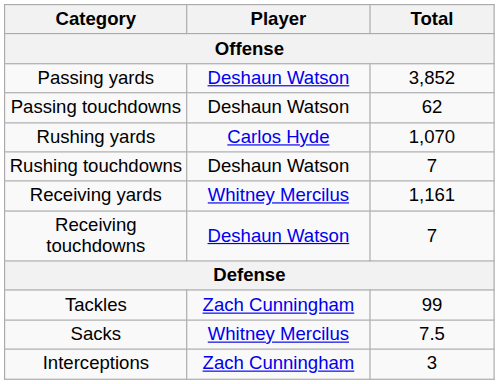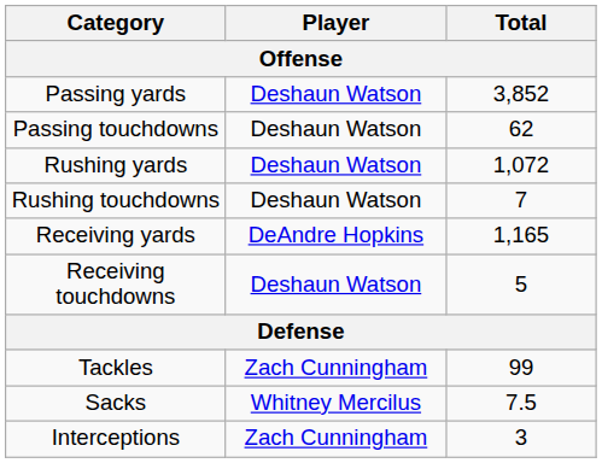Rushing yards | Player: Carlos Hyde -> Deshaun Watson
Rushing yards | Total: 1,070 -> 1,072
Receiving yards | Player: Whitney Mercilus -> DeAndre Hopkins
Receiving yards | Total: 1,161 -> 1,165
Receiving touchdowns | Total: 7 -> 5
